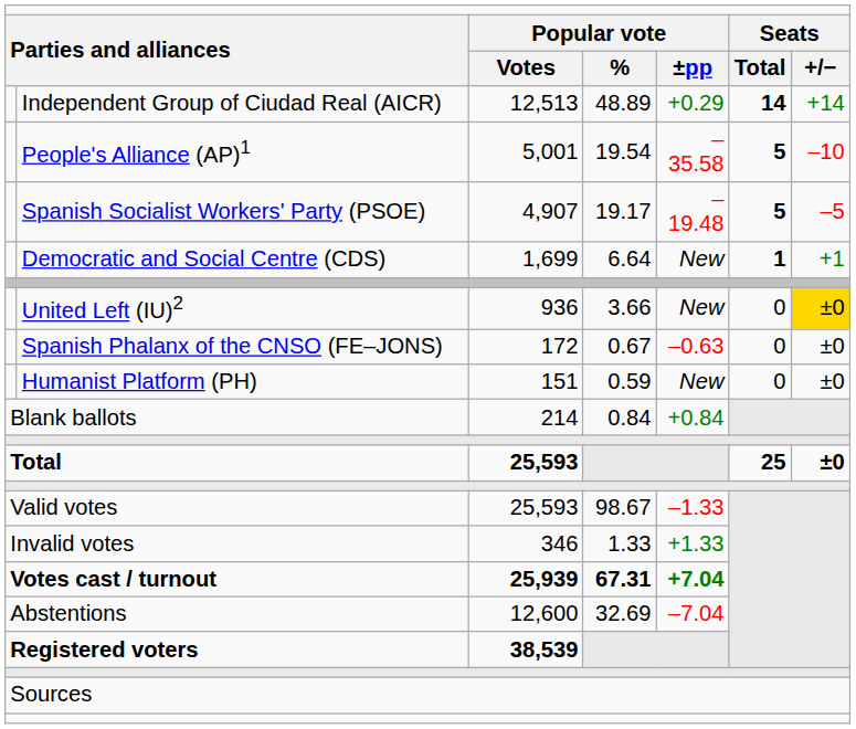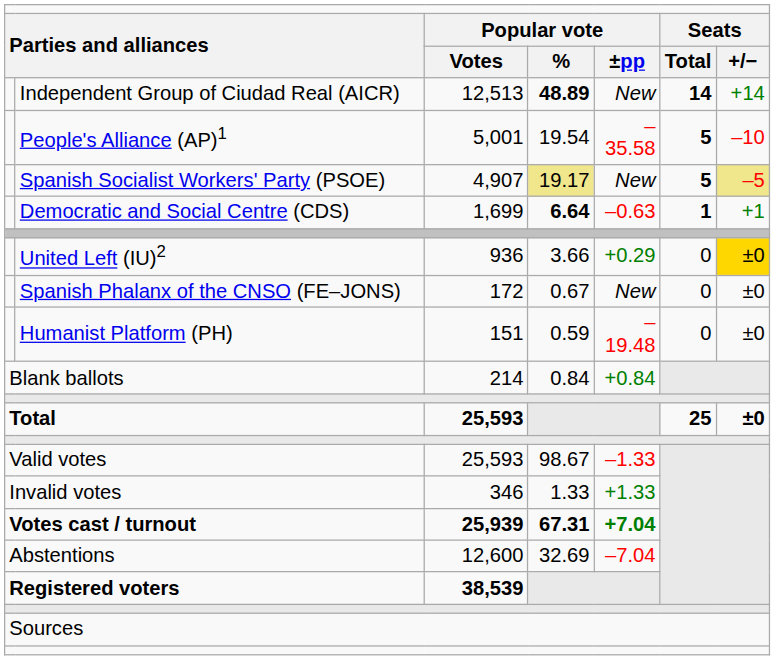Independent Group of Ciudad Real (AICR) | column 4: normal -> bold
Independent Group of Ciudad Real (AICR) | column 5: +0.29 -> New
Spanish Socialist Workers' Party (PSOE) | column 4: no background -> khaki background
Spanish Socialist Workers' Party (PSOE) | column 5: –19.48 -> New
Spanish Socialist Workers' Party (PSOE) | column 7: no background -> khaki background
Democratic and Social Centre (CDS) | column 4: normal -> bold
Democratic and Social Centre (CDS) | column 5: New -> –0.63
United Left (IU)2 | column 5: New -> +0.29
Spanish Phalanx of the CNSO (FE–JONS) | column 5: –0.63 -> New
Humanist Platform (PH) | column 5: New -> –19.48
